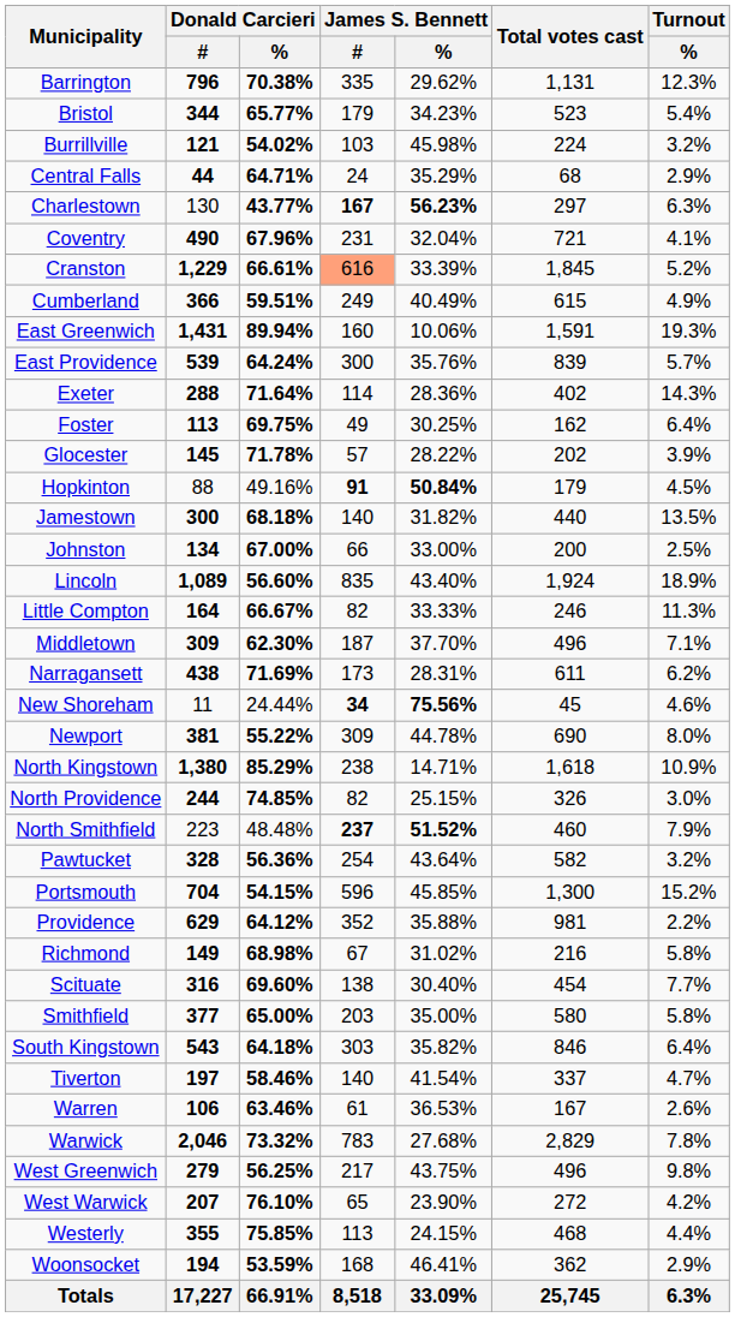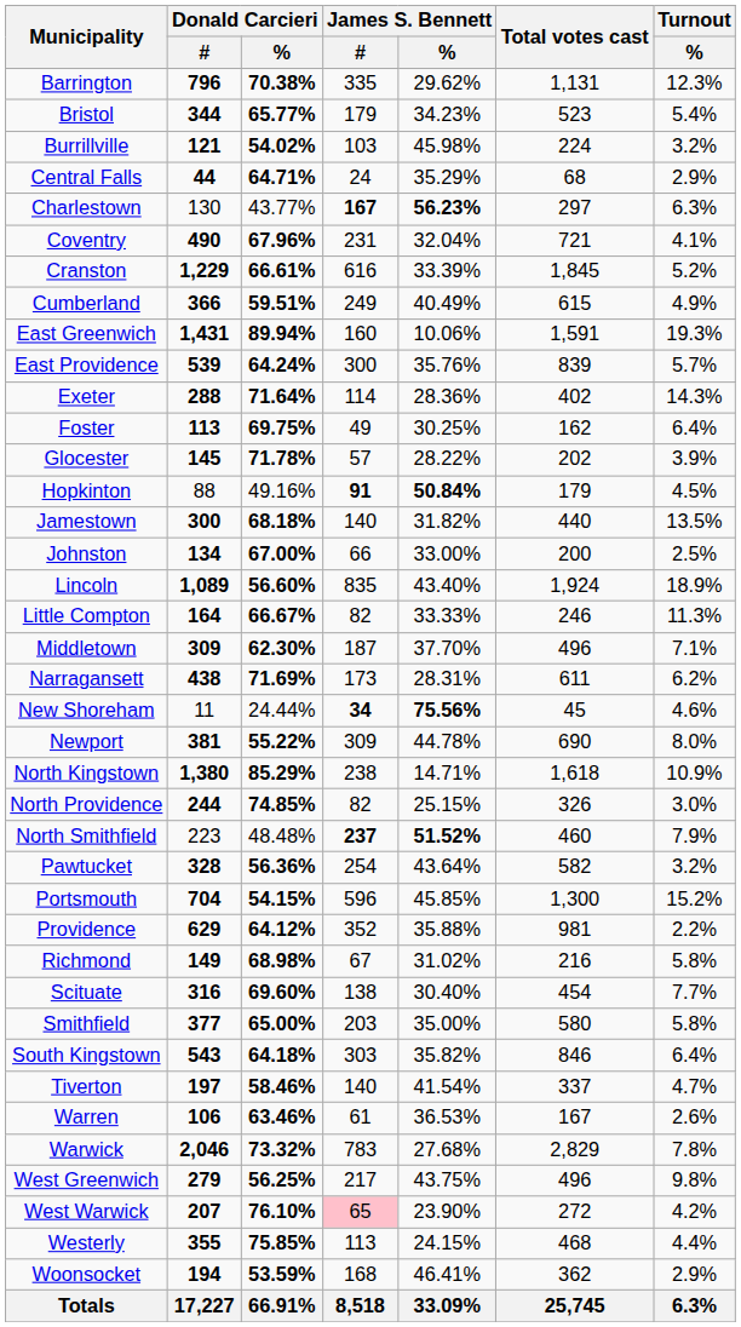Charlestown | Donald Carcieri / %: bold -> normal
Cranston | James S. Bennett / #: lightsalmon background -> no background
West Warwick | James S. Bennett / #: no background -> pink background
